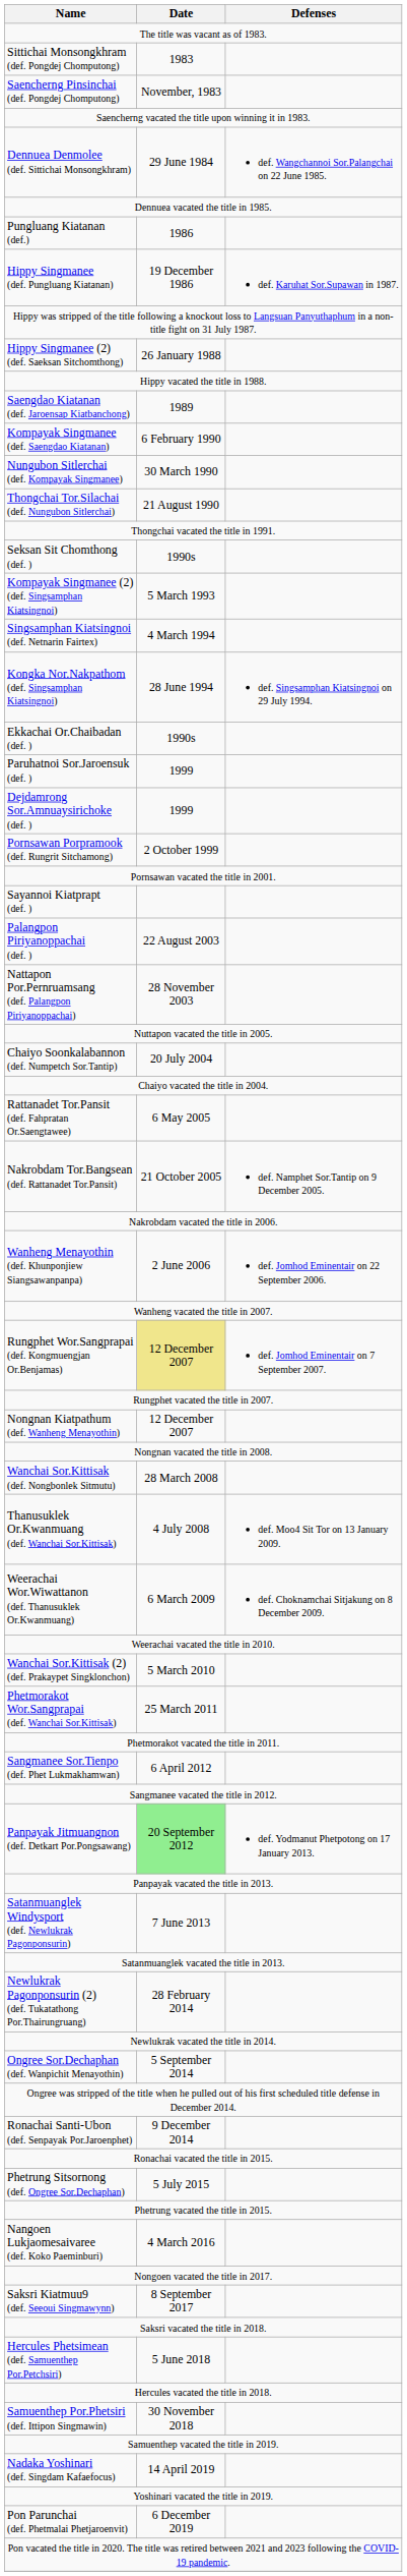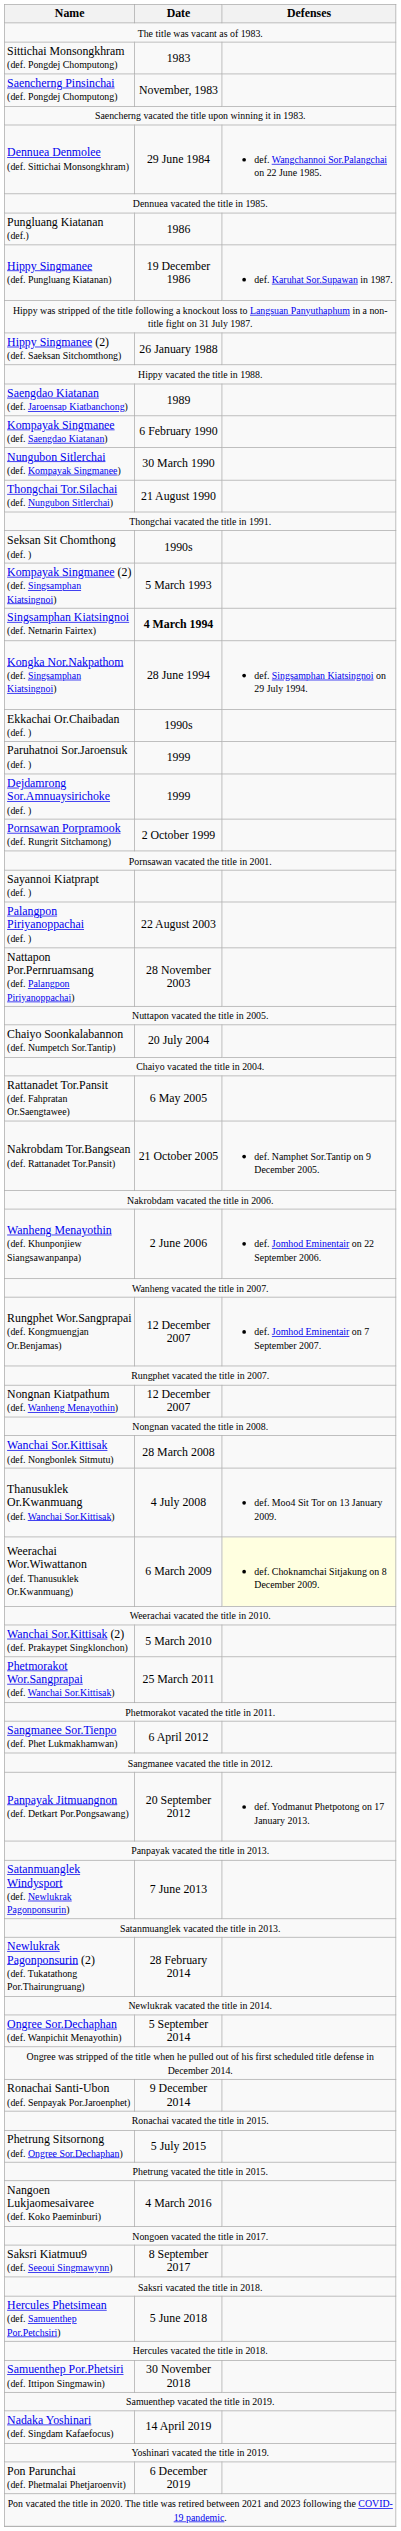Singsamphan Kiatsingnoi (def. Netnarin Fairtex) | Date: normal -> bold
Rungphet Wor.Sangprapai (def. Kongmuengjan Or.Benjamas) | Date: khaki background -> no background
Weerachai Wor.Wiwattanon (def. Thanusuklek Or.Kwanmuang) | Defenses: no background -> lightyellow background
Panpayak Jitmuangnon (def. Detkart Por.Pongsawang) | Date: lightgreen background -> no background
